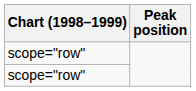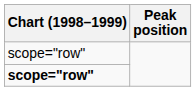row 3 | Chart (1998–1999): normal -> bold
